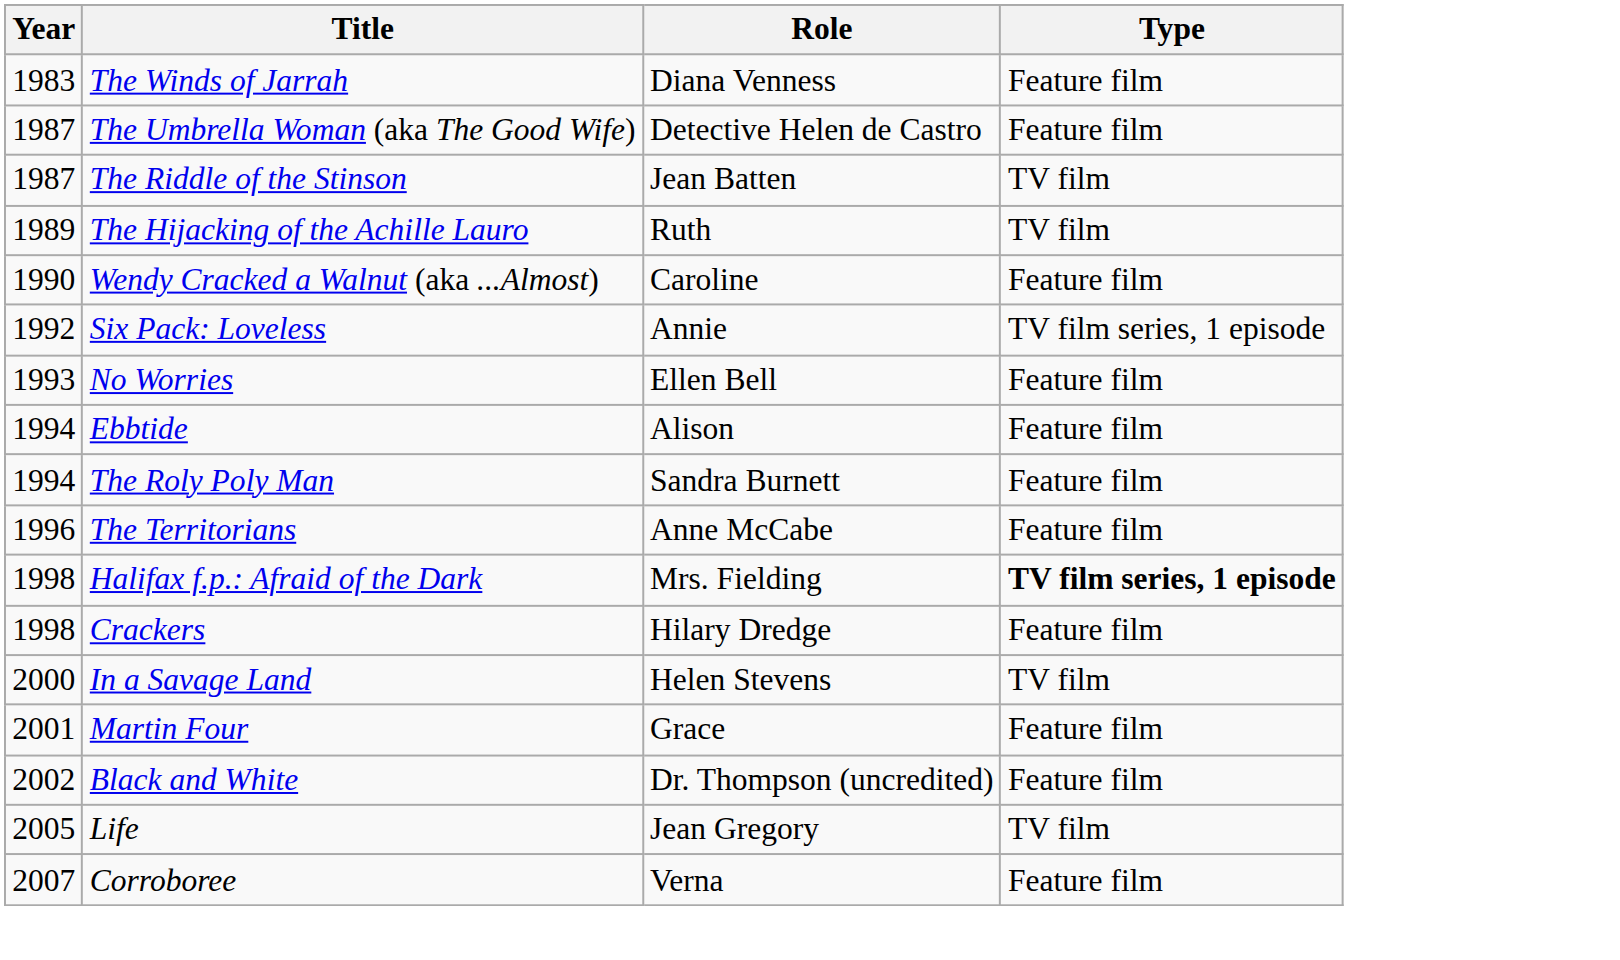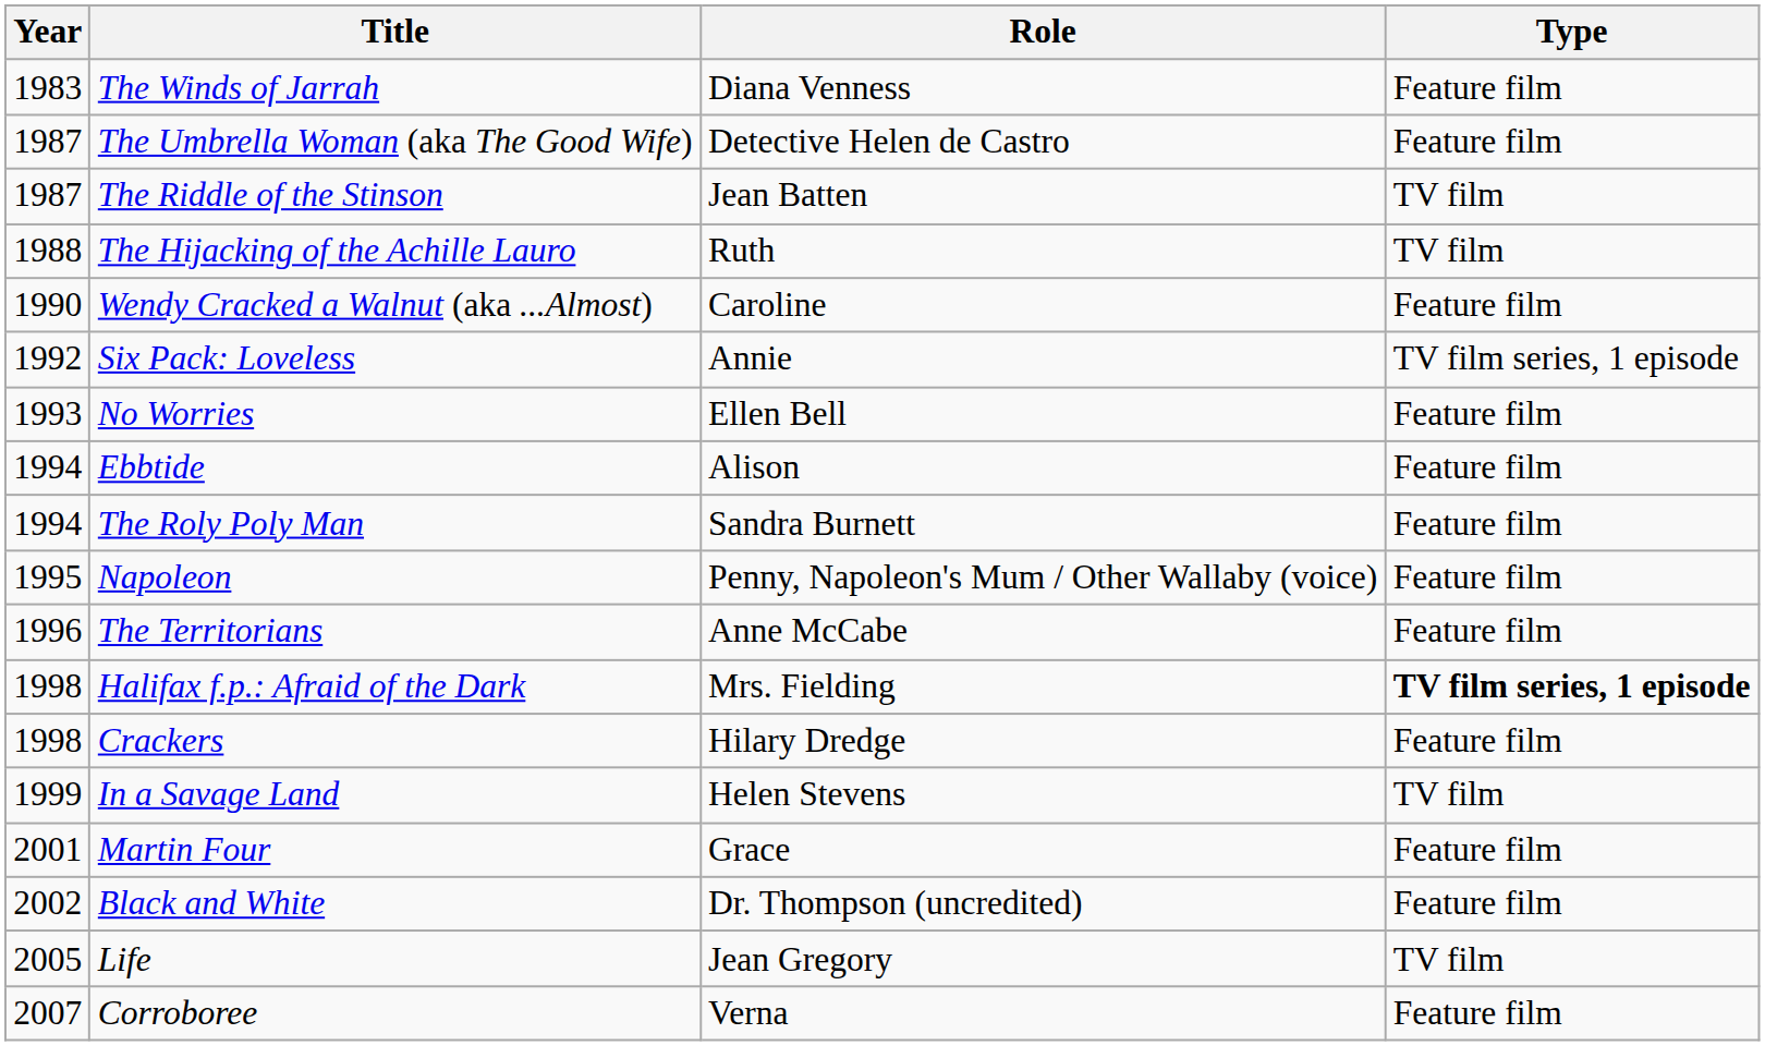The Hijacking of the Achille Lauro | Year: 1989 -> 1988
+ row: 1995 | Napoleon | Penny, Napoleon's Mum / Other Wallaby (voice) | Feature film
In a Savage Land | Year: 2000 -> 1999
